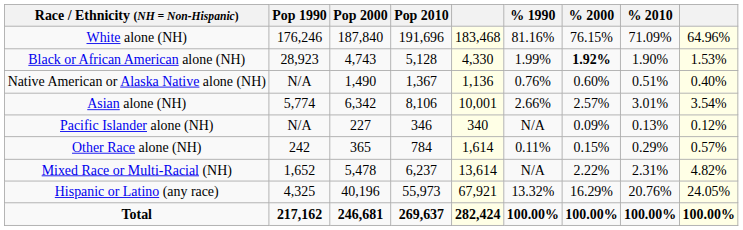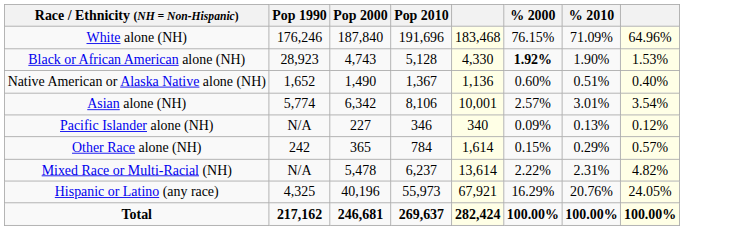- column: % 1990 | 81.16% | 1.99% | 0.76% | 2.66% | N/A | 0.11% | N/A | 13.32% | 100.00%
Native American or Alaska Native alone (NH) | Pop 1990: N/A -> 1,652
Mixed Race or Multi-Racial (NH) | Pop 1990: 1,652 -> N/A
